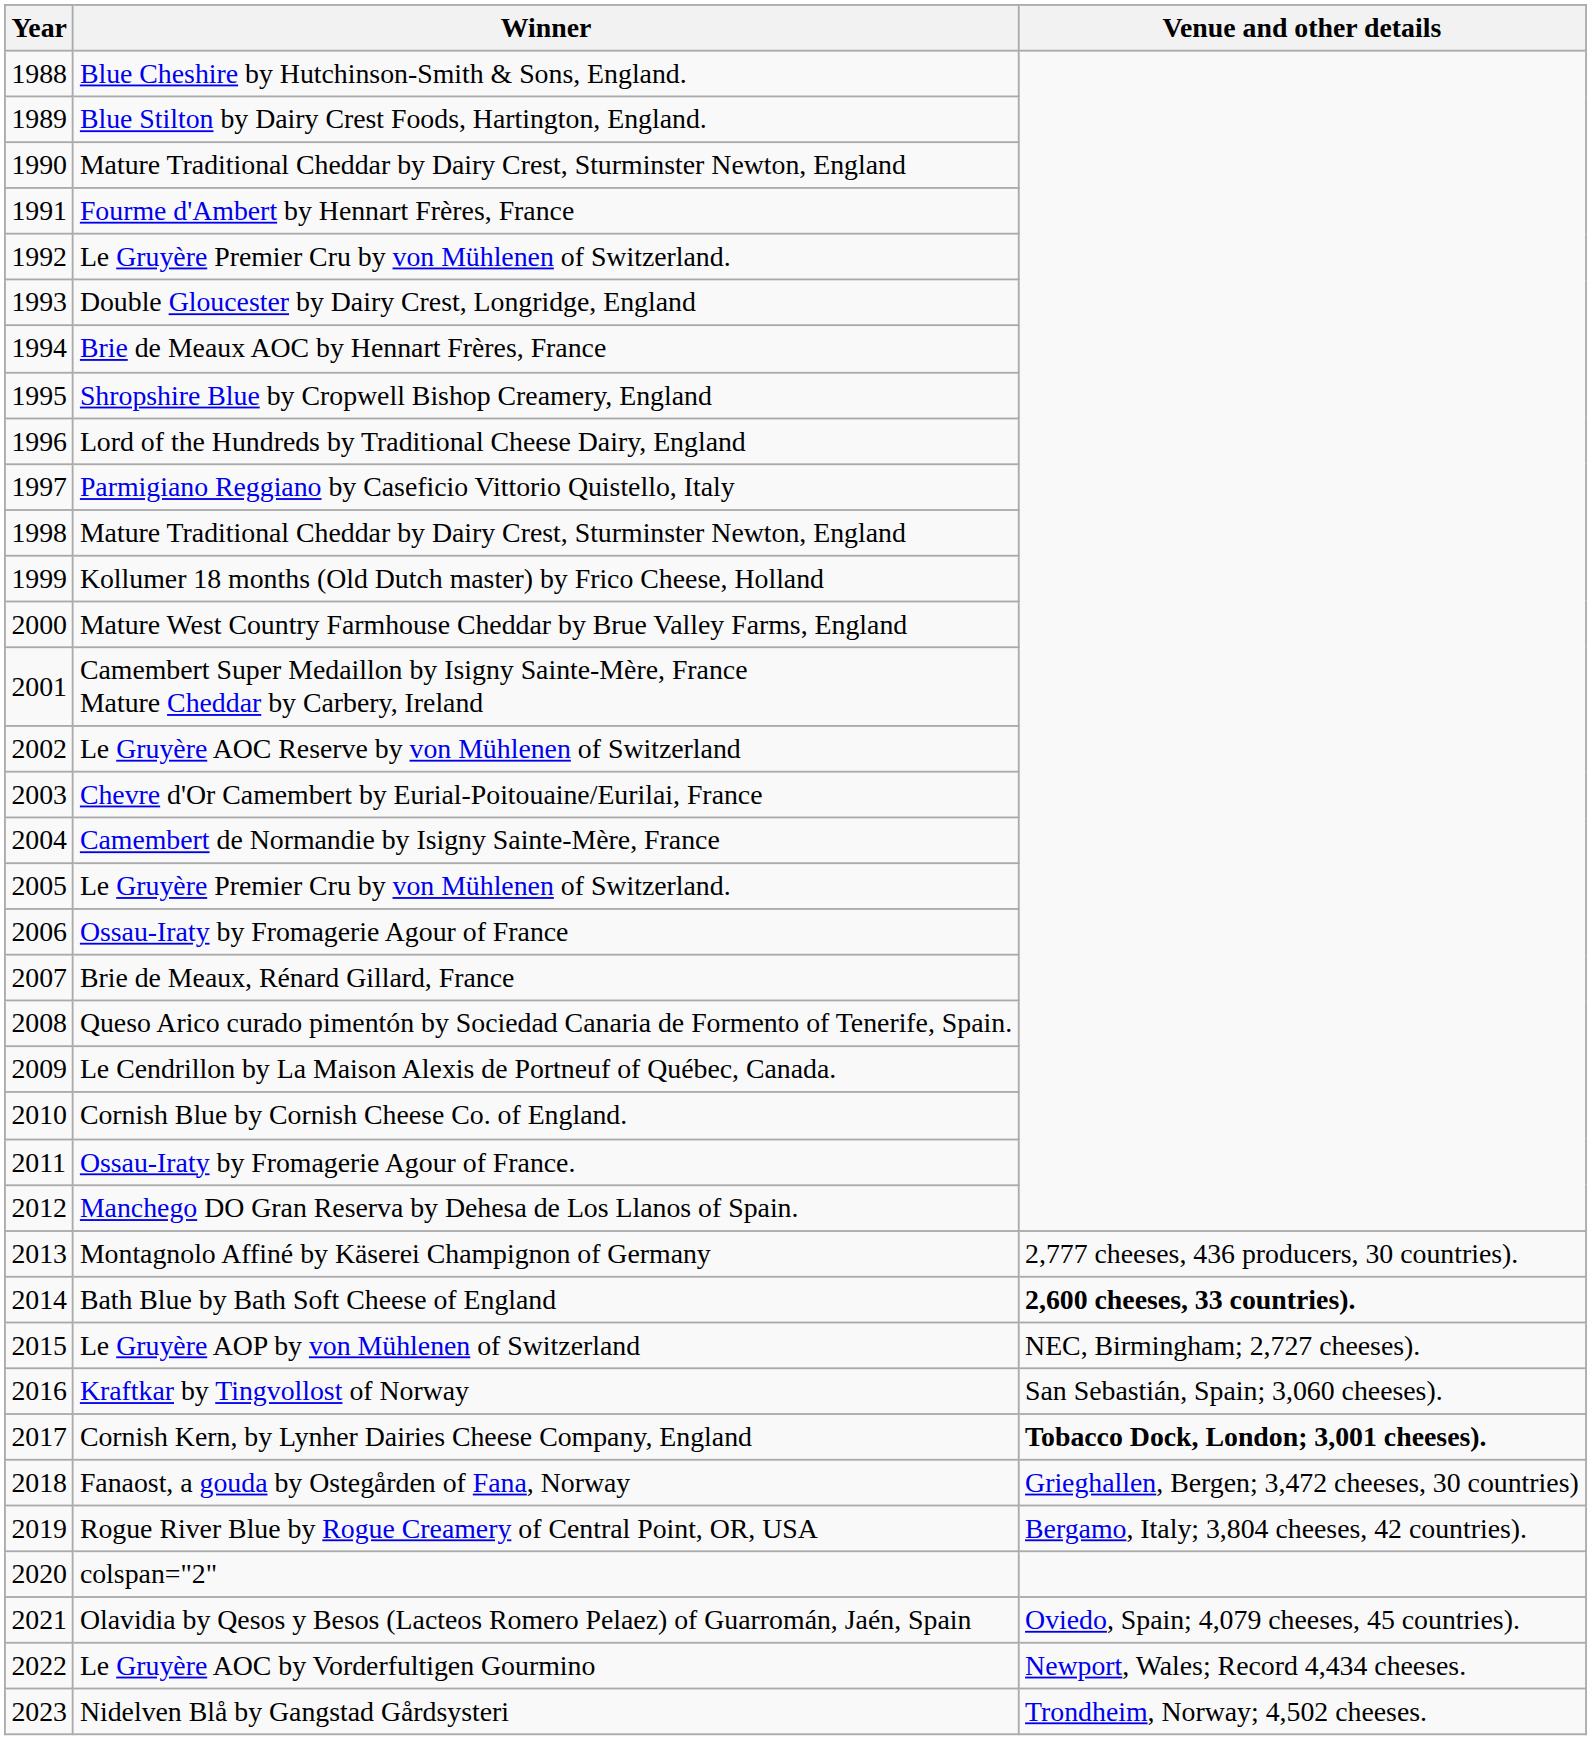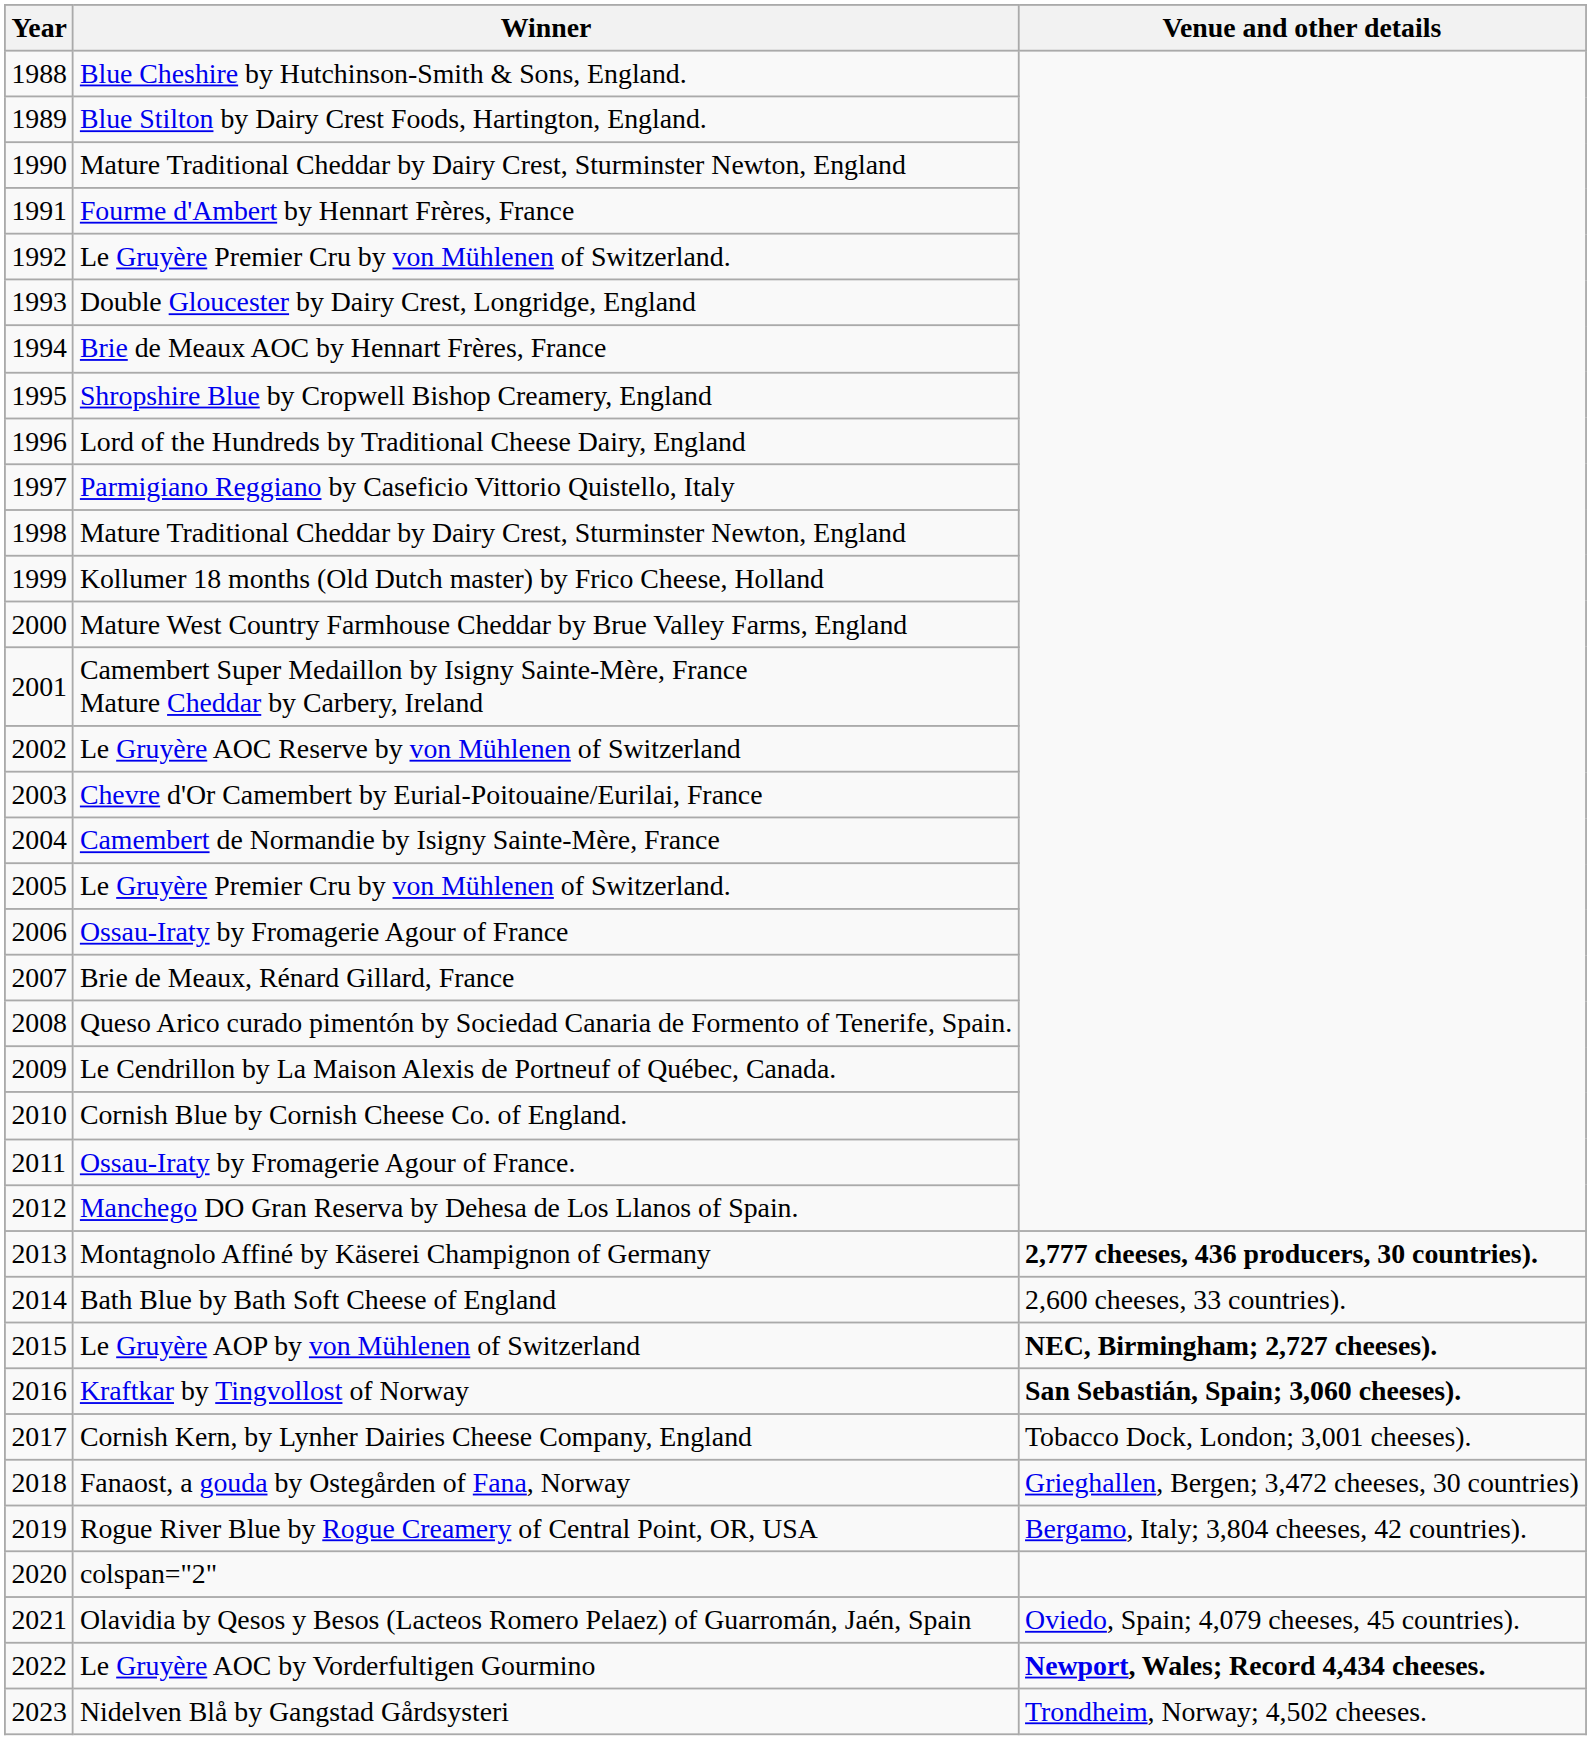Montagnolo Affiné by Käserei Champignon of Germany | Venue and other details: normal -> bold
Bath Blue by Bath Soft Cheese of England | Venue and other details: bold -> normal
Le Gruyère AOP by von Mühlenen of Switzerland | Venue and other details: normal -> bold
Kraftkar by Tingvollost of Norway | Venue and other details: normal -> bold
Cornish Kern, by Lynher Dairies Cheese Company, England | Venue and other details: bold -> normal
Le Gruyère AOC by Vorderfultigen Gourmino | Venue and other details: normal -> bold
